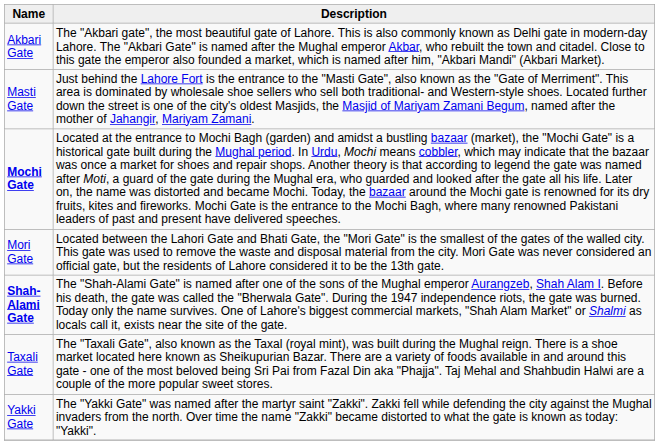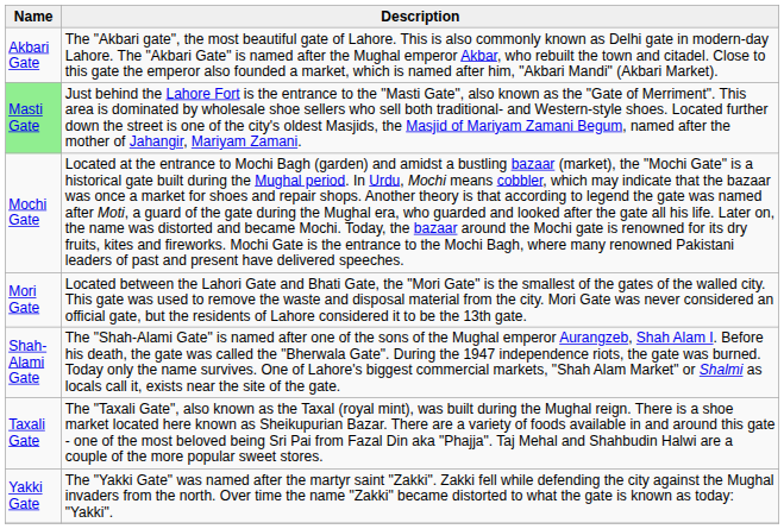Masti Gate | Name: no background -> lightgreen background
Mochi Gate | Name: bold -> normal
Shah-Alami Gate | Name: bold -> normal
